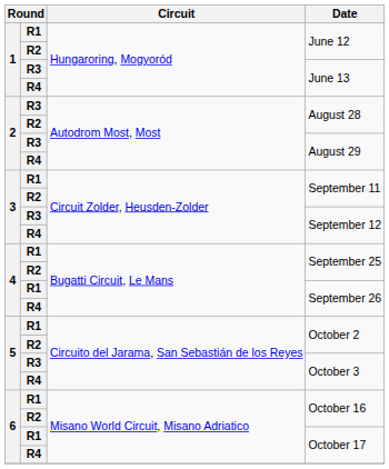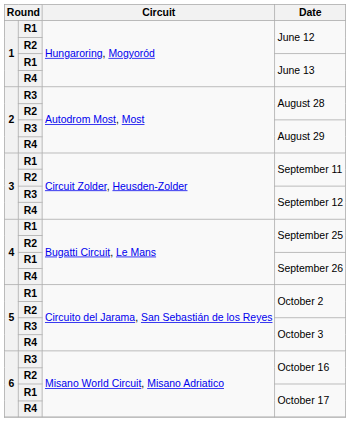row 4 | column 2: R3 -> R1
row 22 | column 2: R1 -> R3
